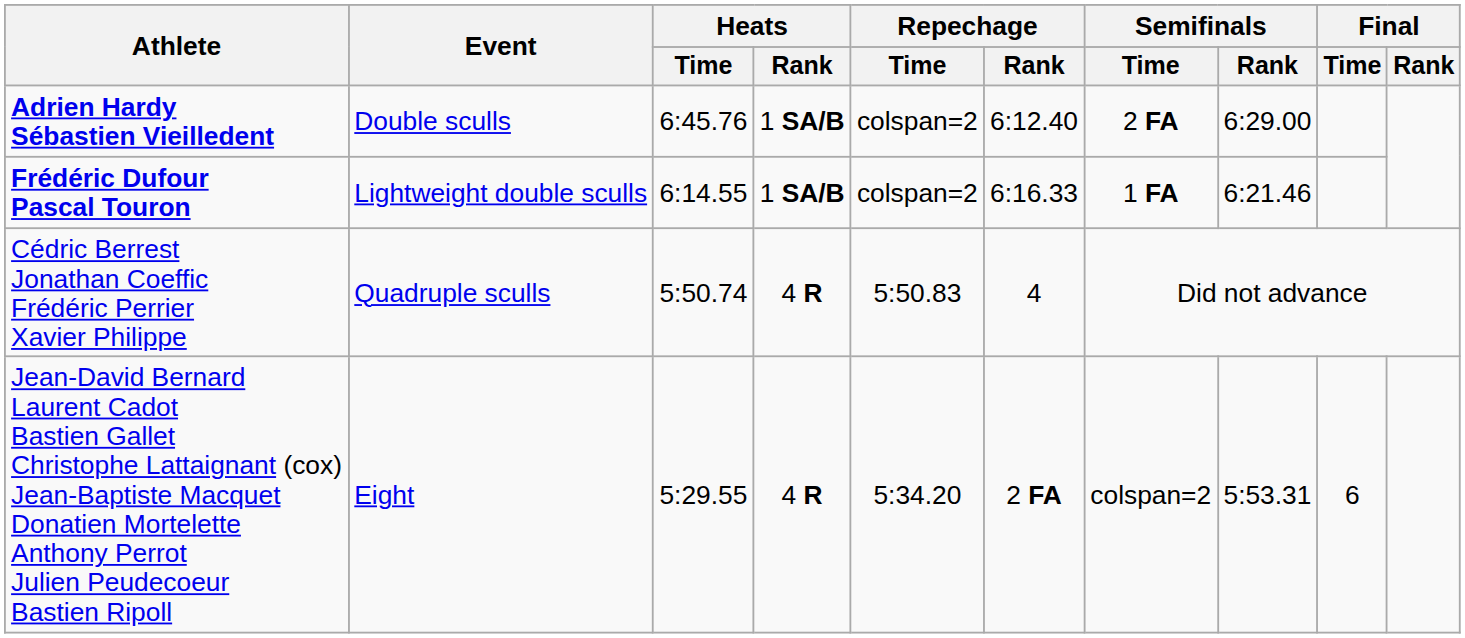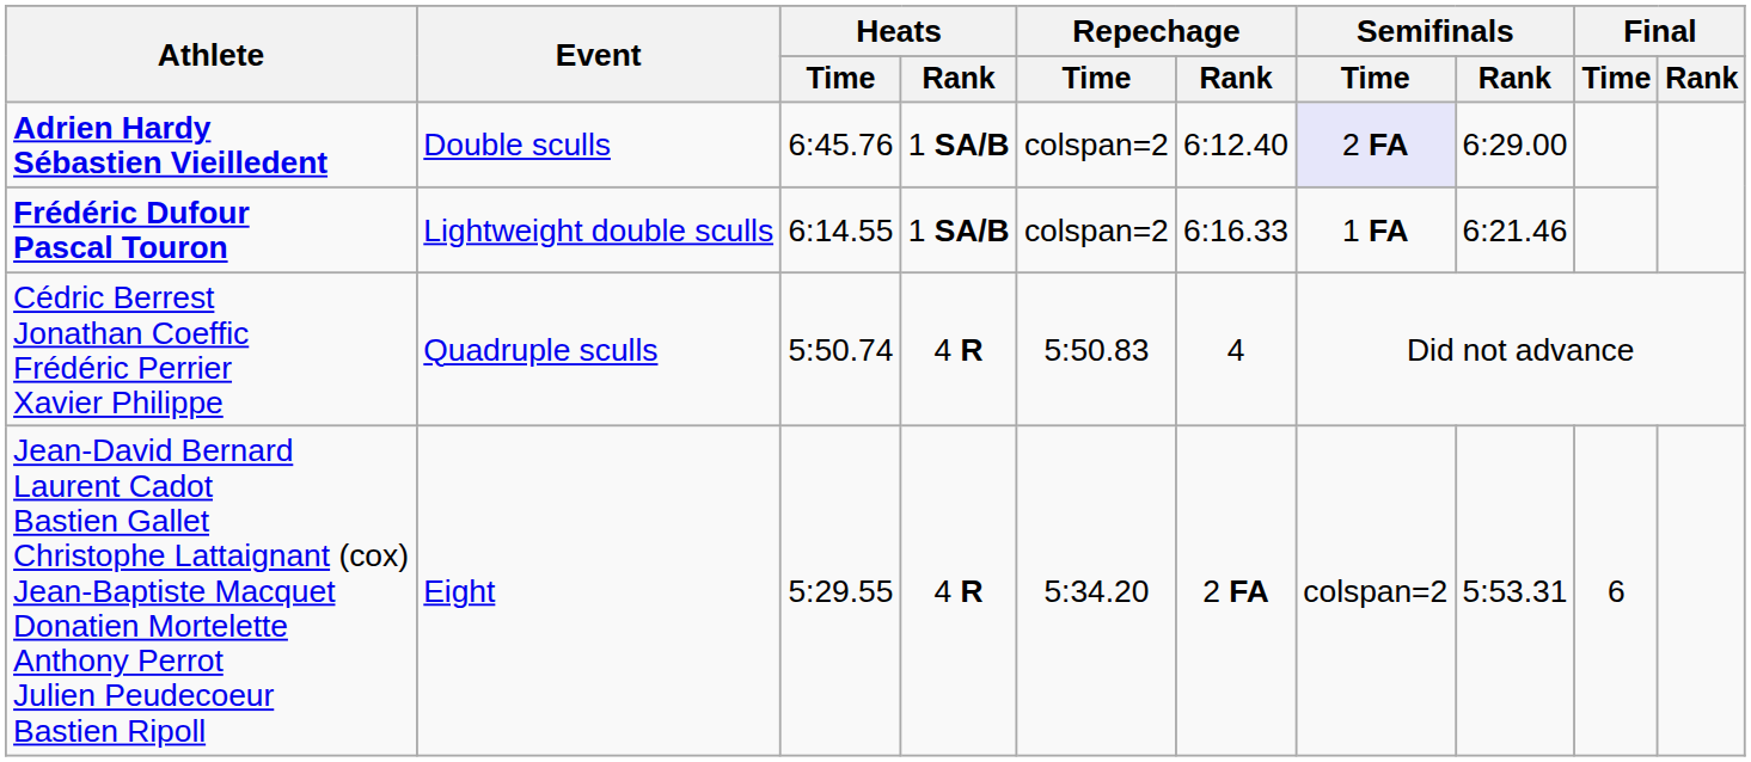Adrien Hardy Sébastien Vieilledent | Semifinals / Time: no background -> lavender background
